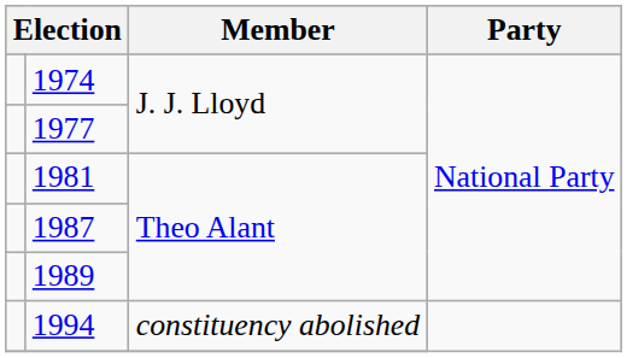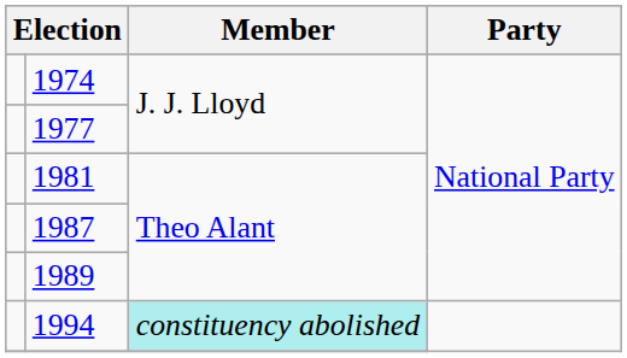1994 | Member: no background -> paleturquoise background
